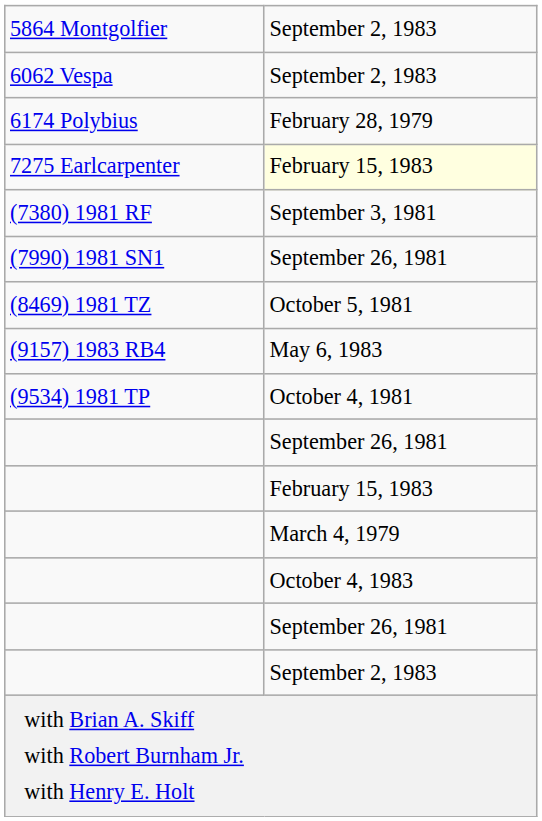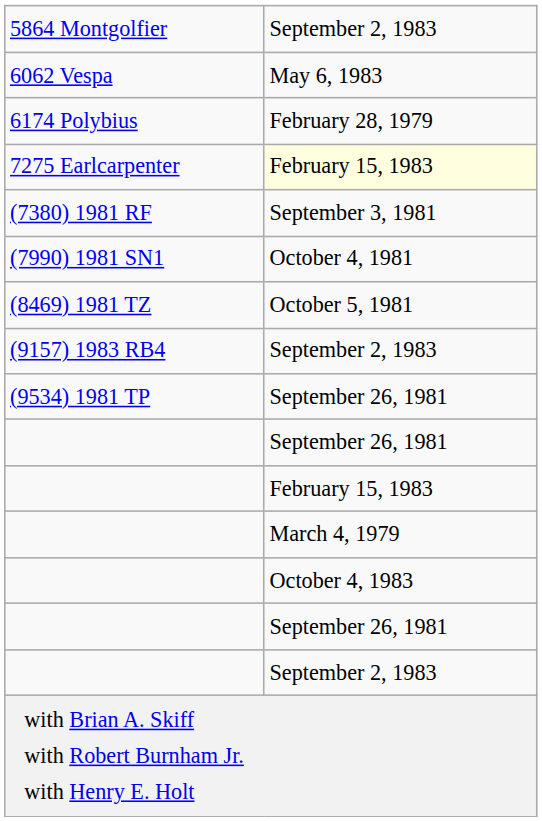row 2 | column 2: September 2, 1983 -> May 6, 1983
row 6 | column 2: September 26, 1981 -> October 4, 1981
row 8 | column 2: May 6, 1983 -> September 2, 1983
row 9 | column 2: October 4, 1981 -> September 26, 1981
